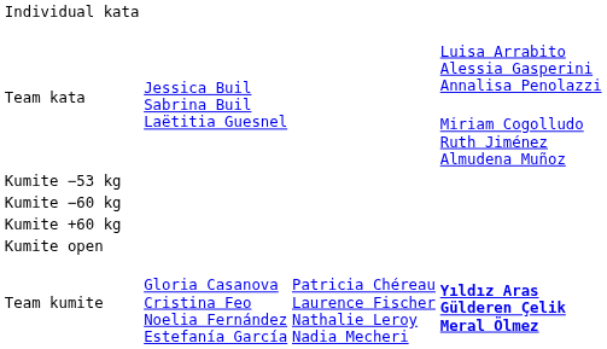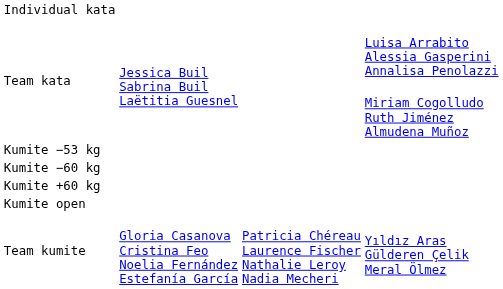Team kumite / Yıldız Aras Gülderen Çelik Meral Ölmez | column 4: bold -> normal
